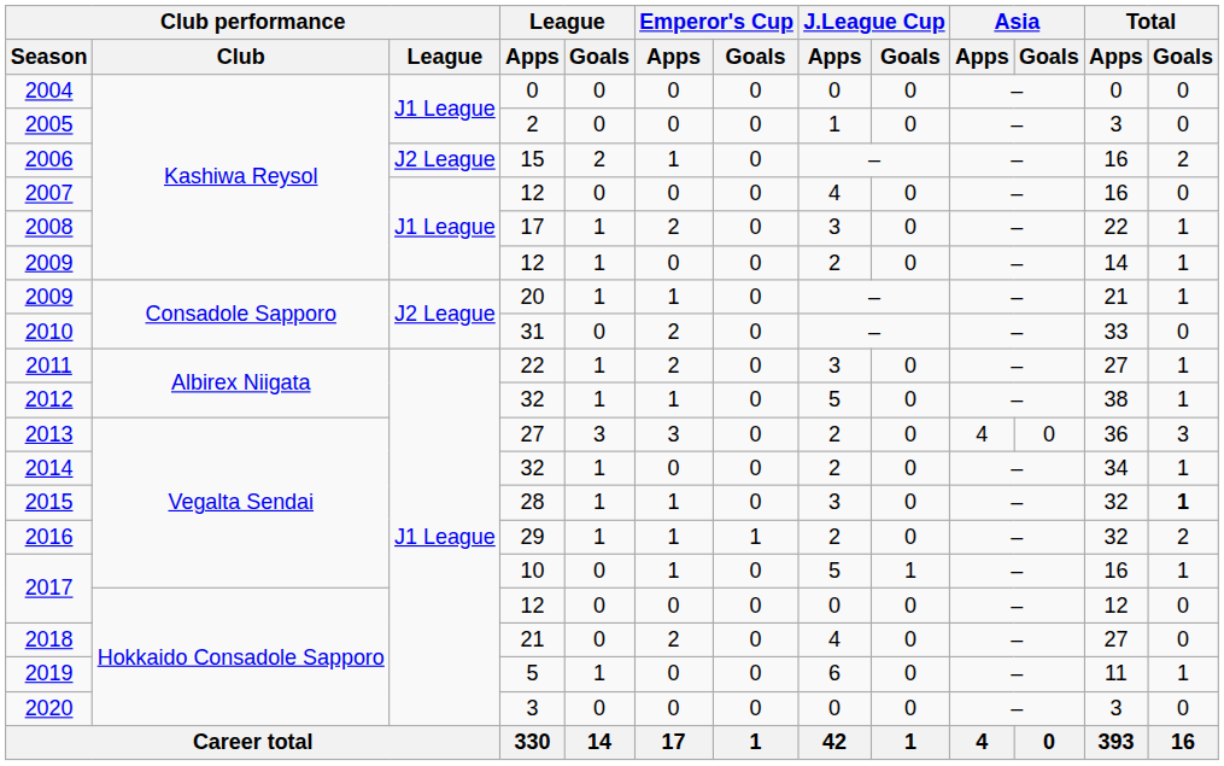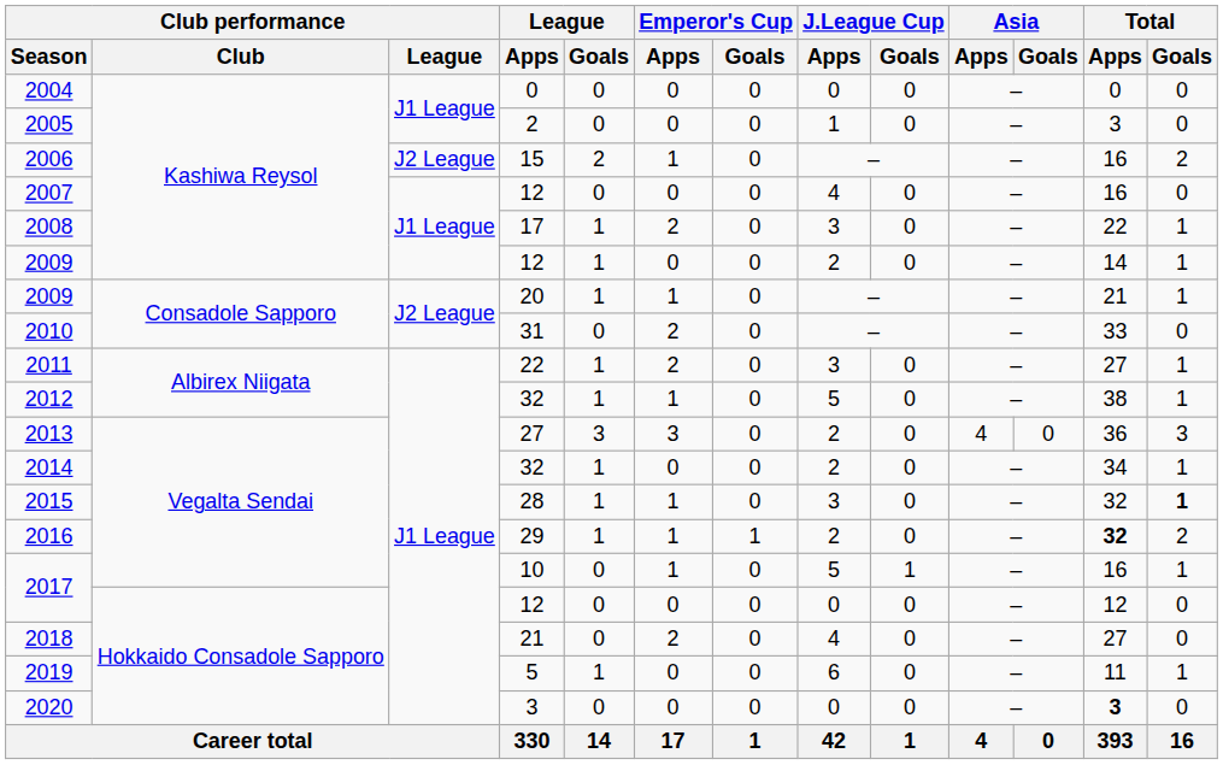2016 | Total / Apps: normal -> bold
2020 | Total / Apps: normal -> bold
